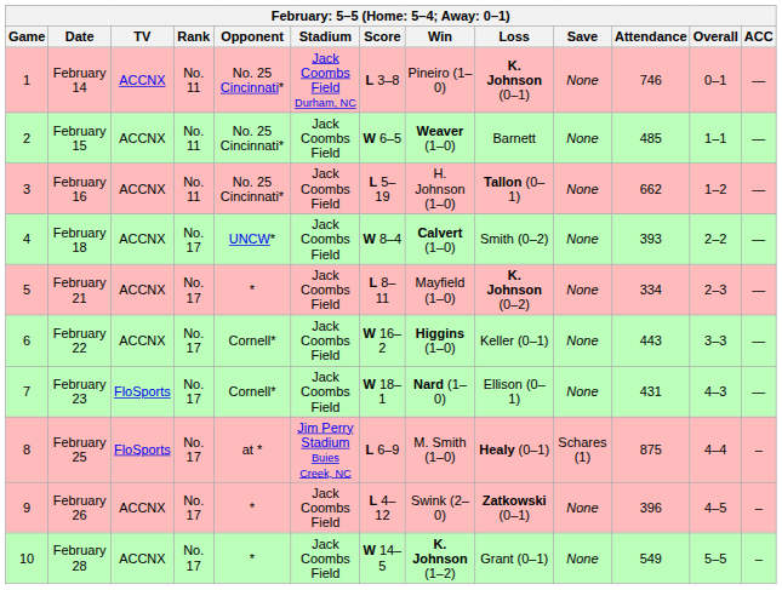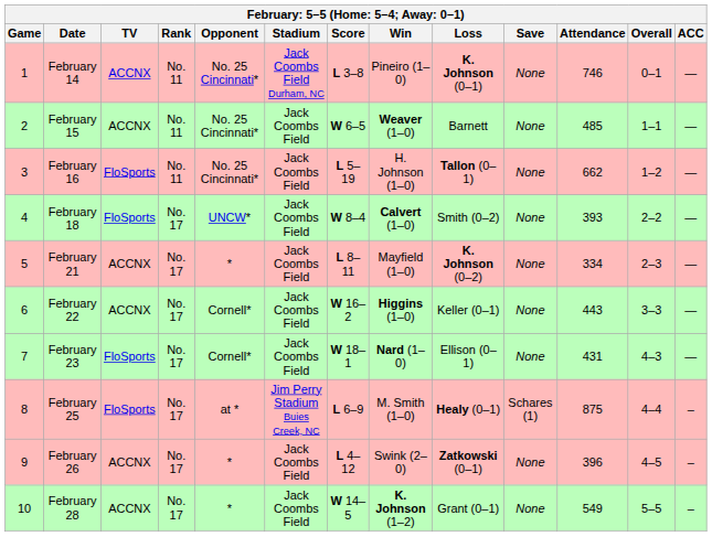February 16 | TV: ACCNX -> FloSports
February 18 | TV: ACCNX -> FloSports
